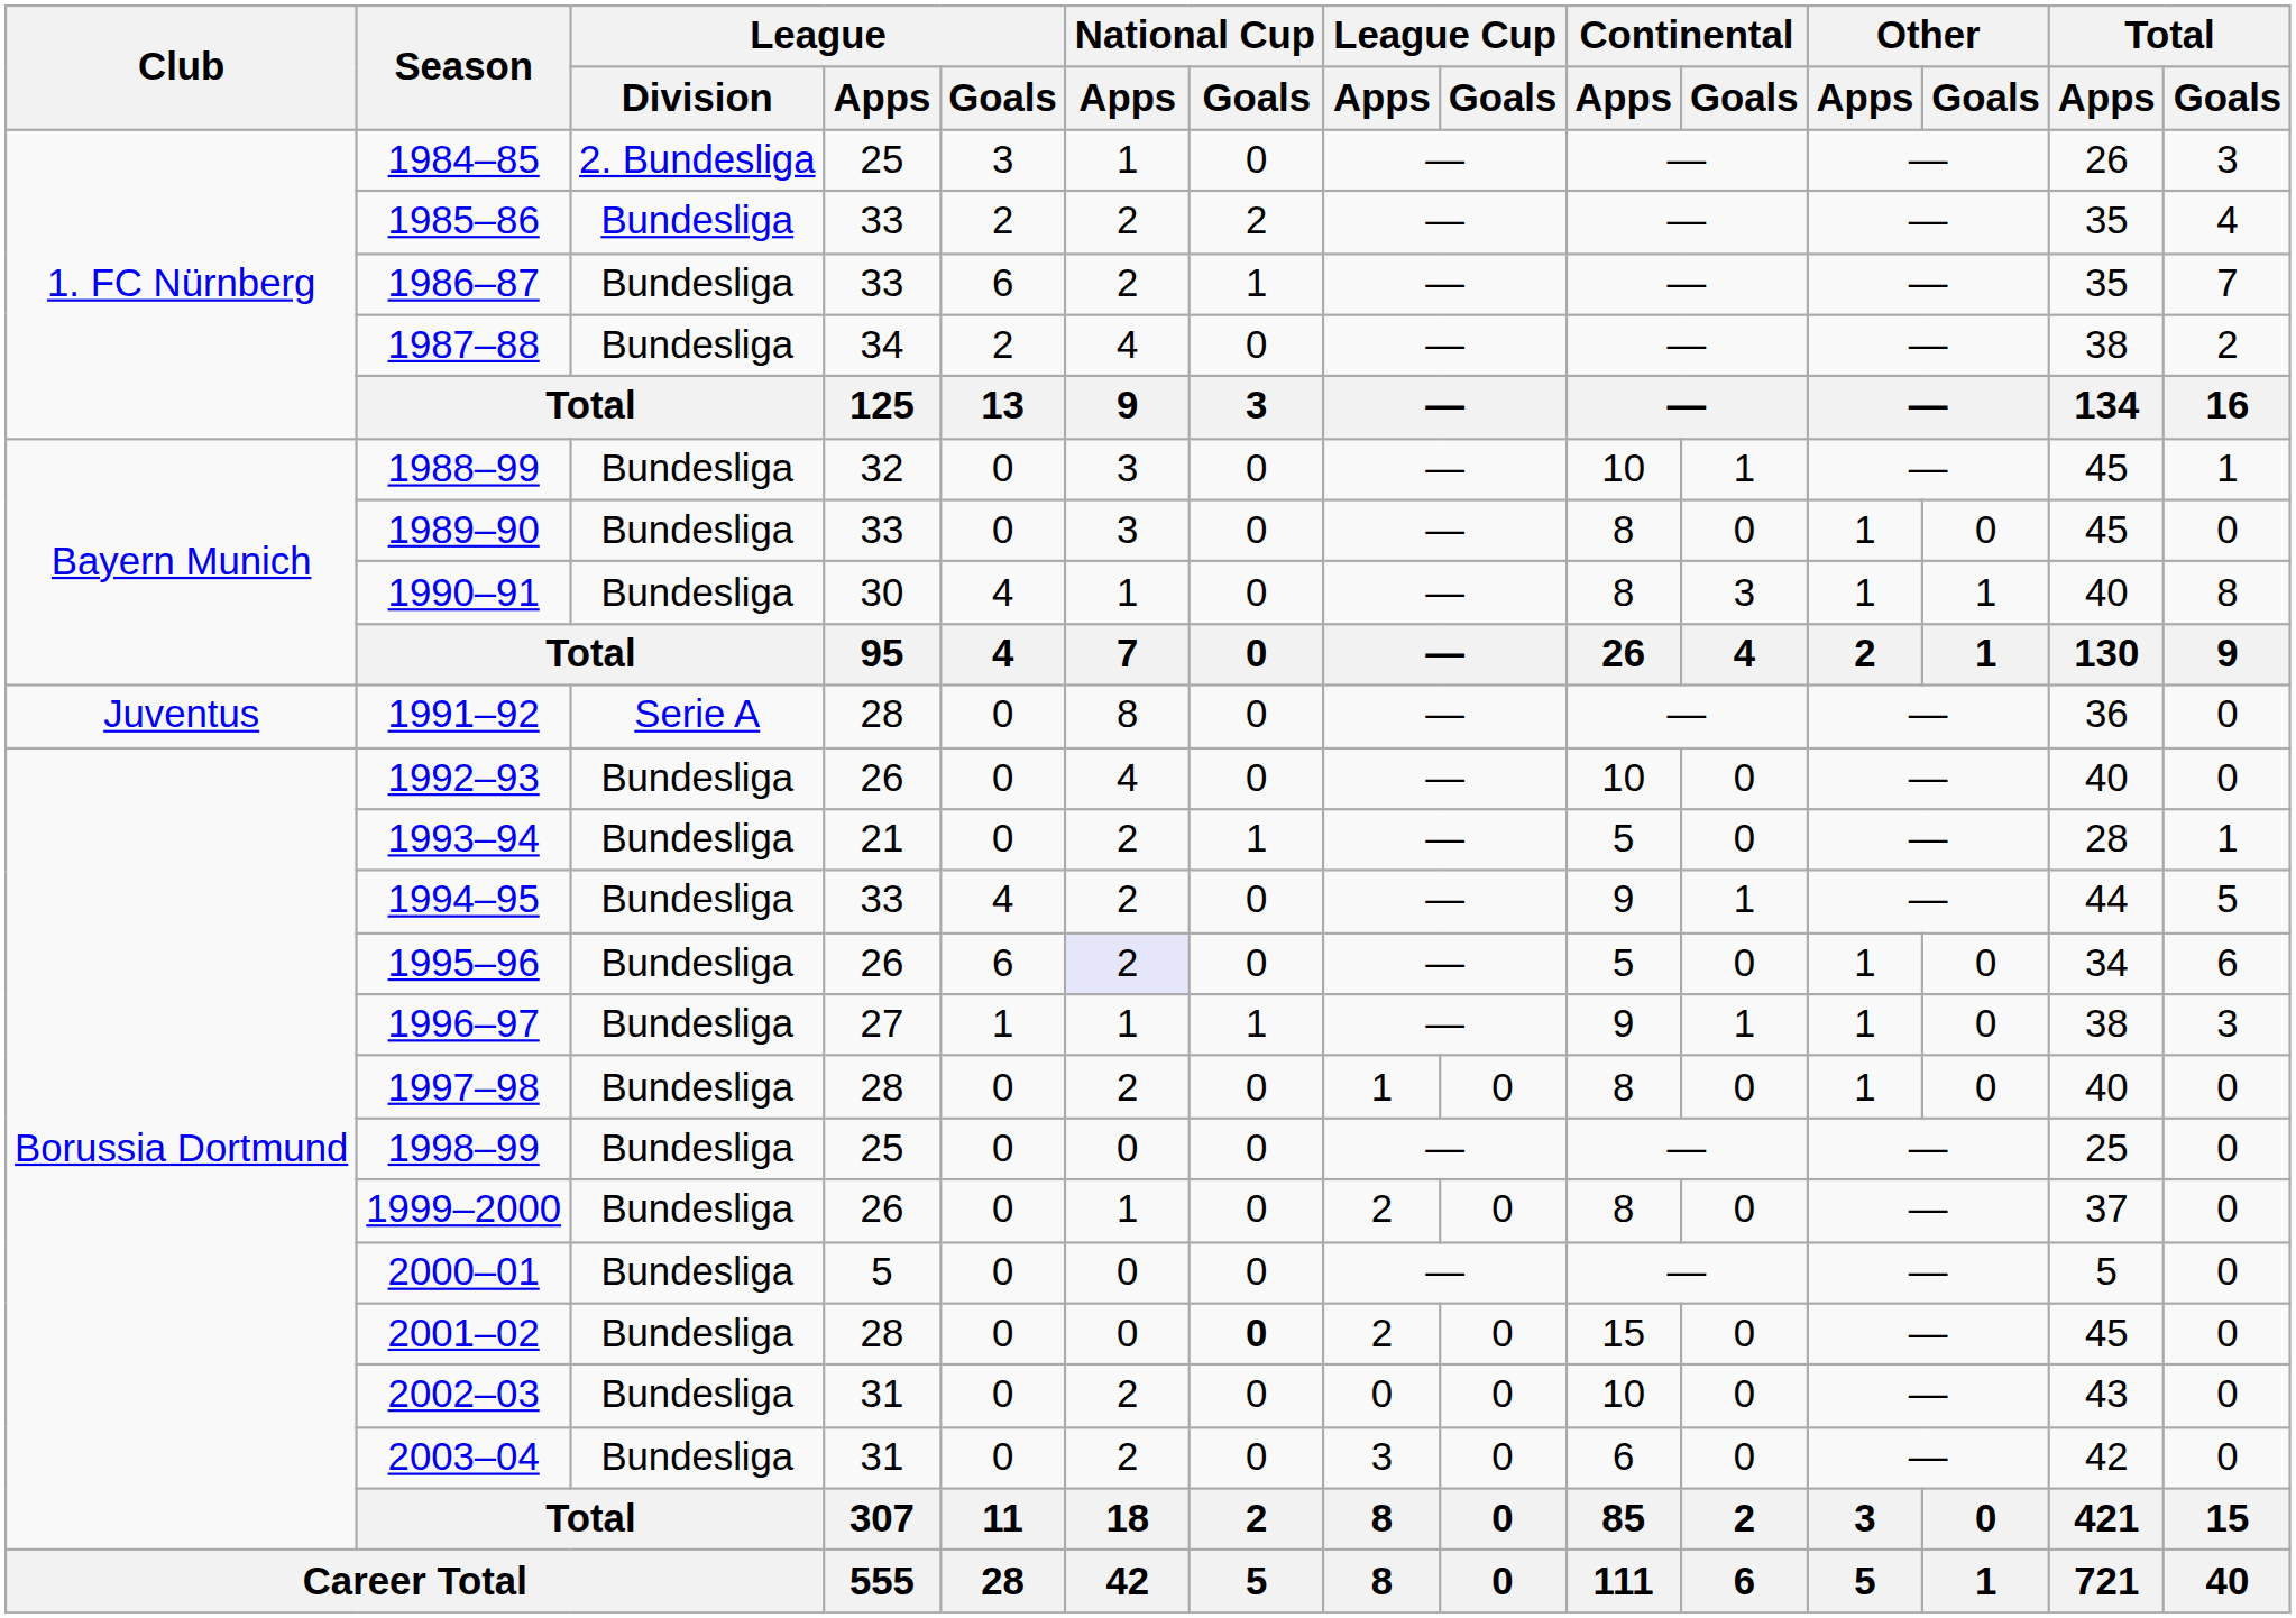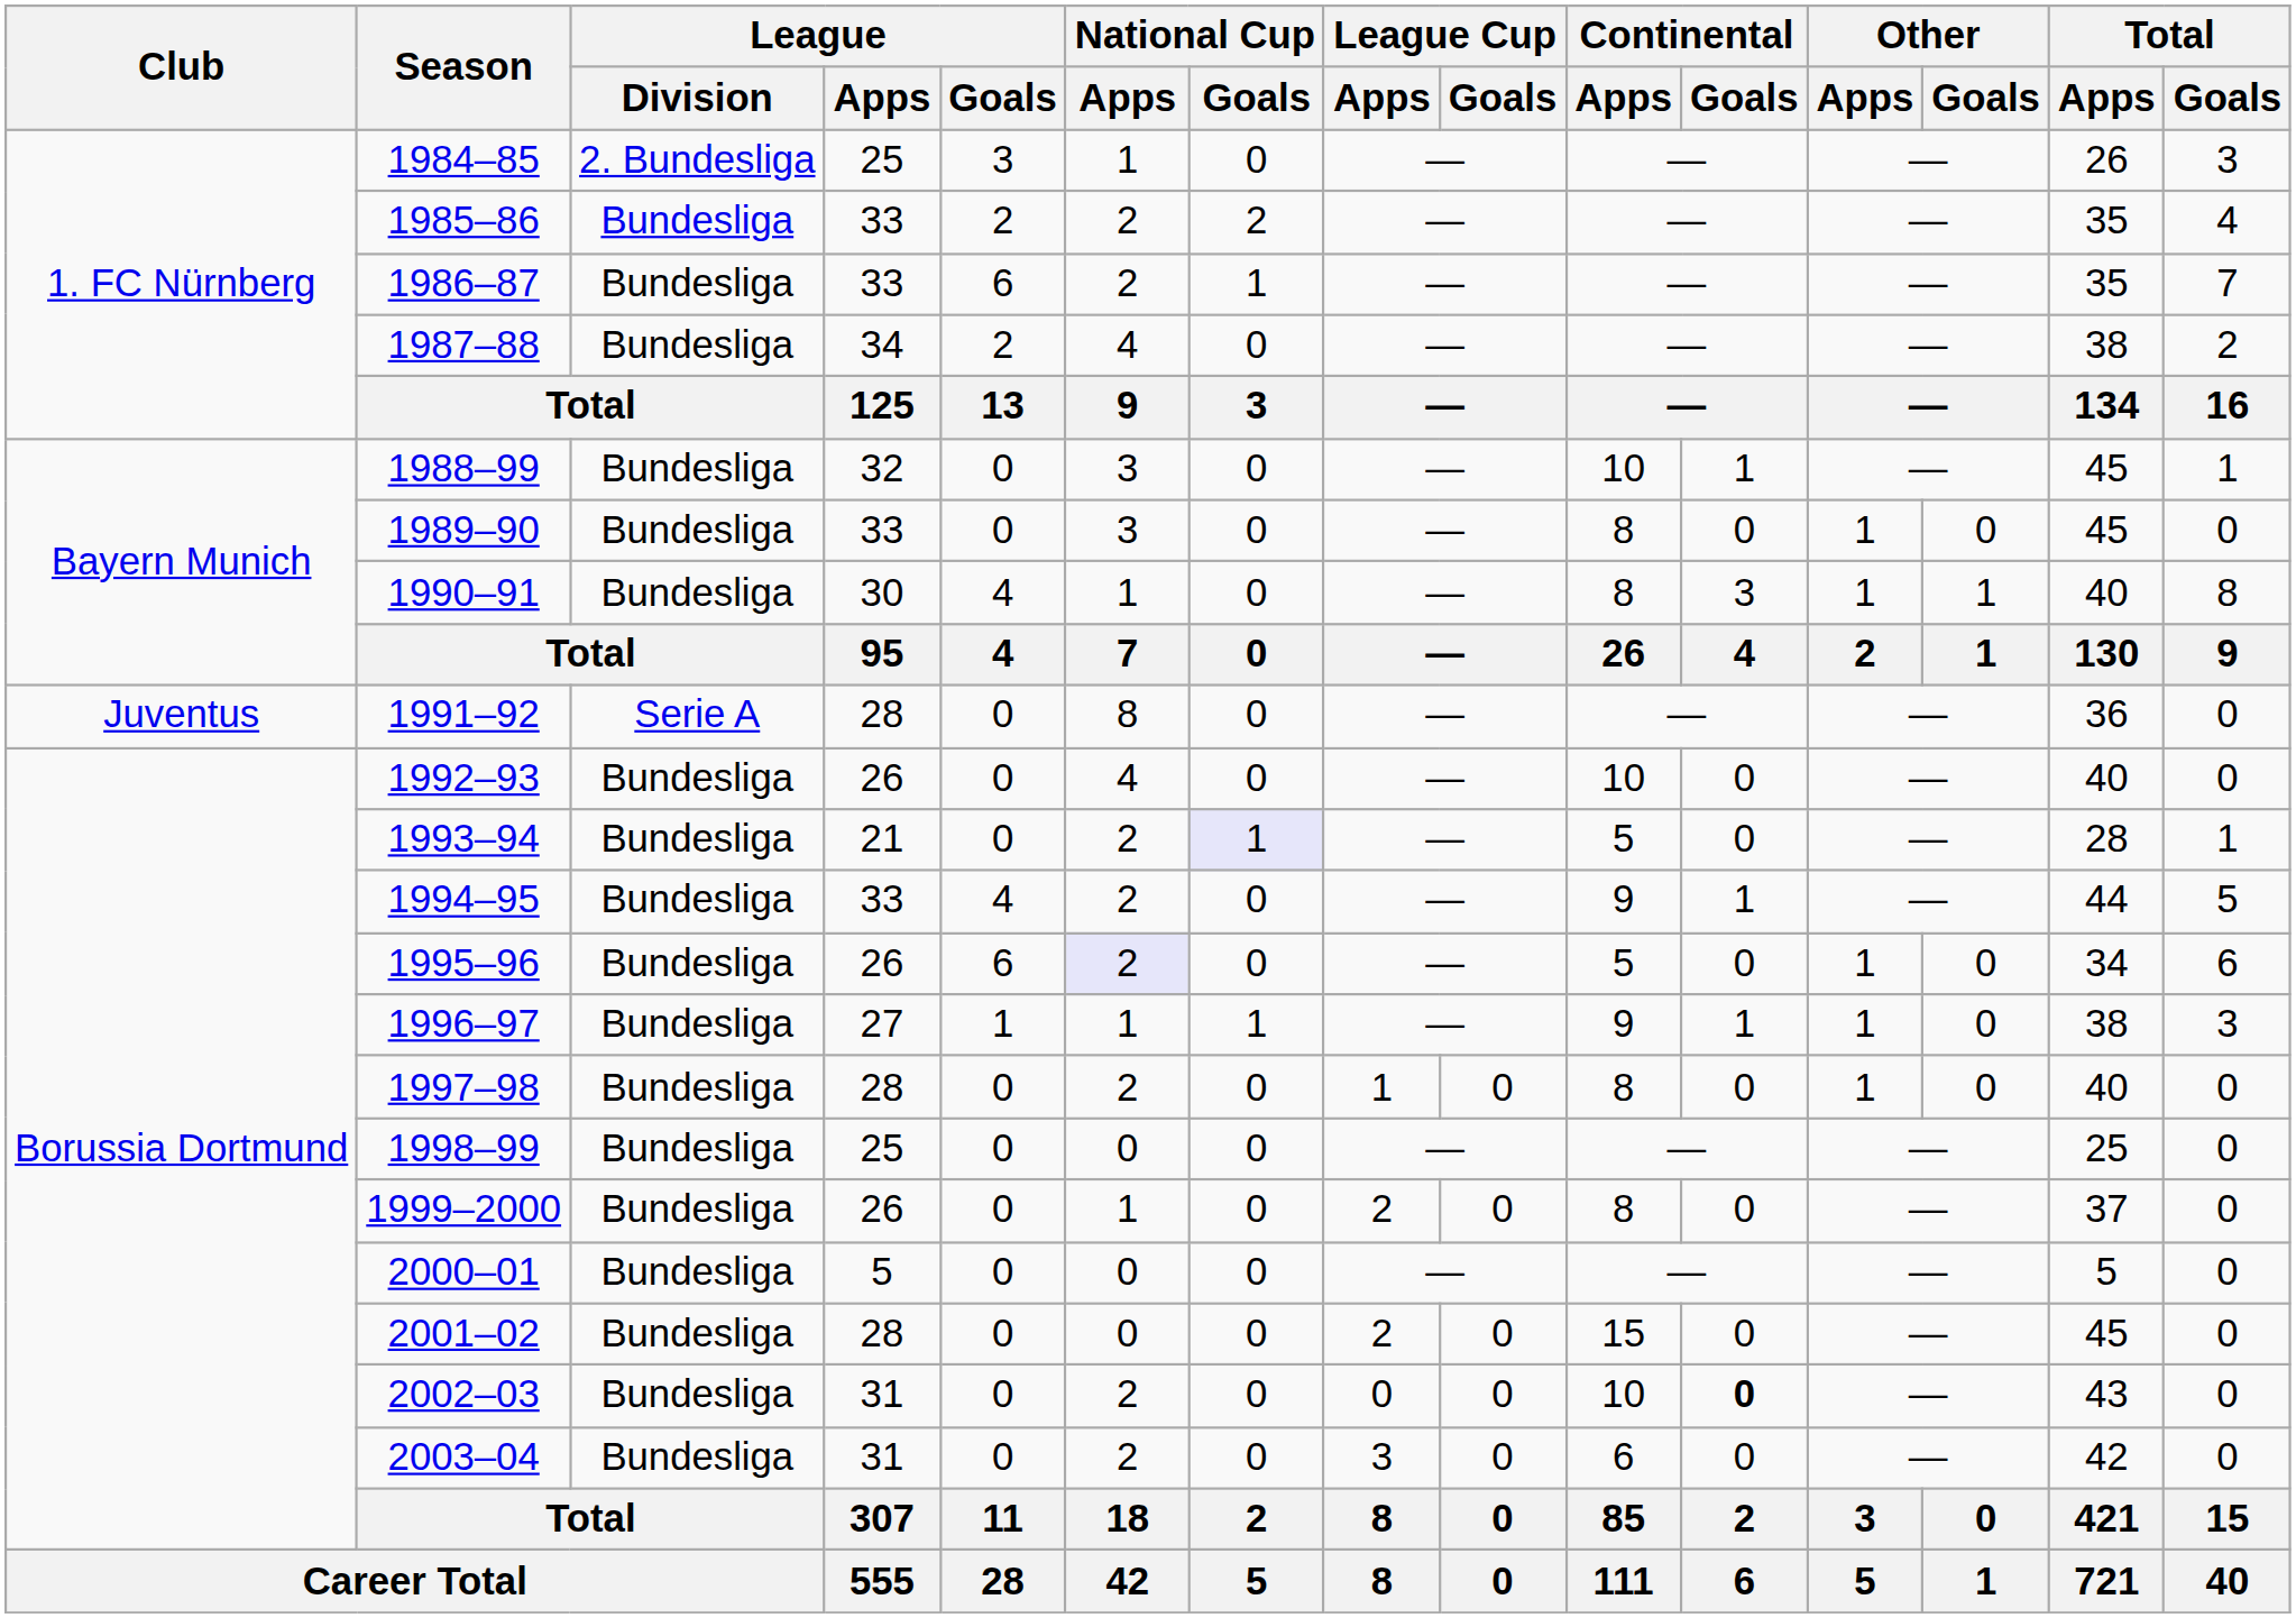1993–94 | National Cup / Goals: no background -> lavender background
2001–02 | National Cup / Goals: bold -> normal
2002–03 | Continental / Goals: normal -> bold
